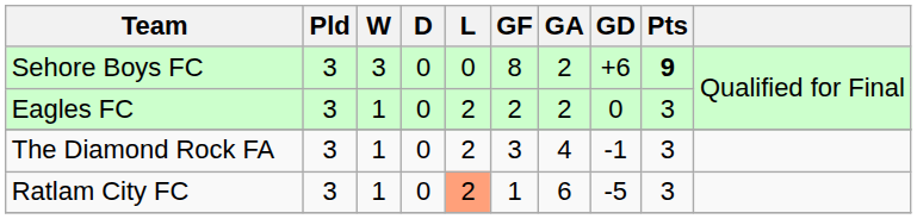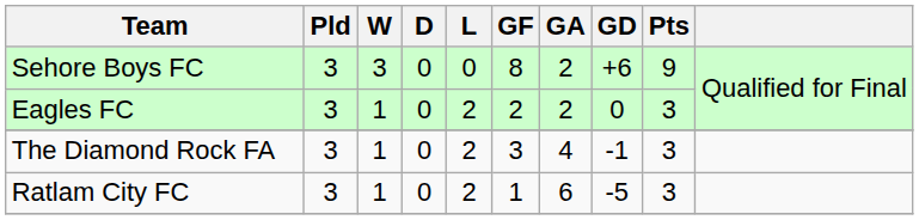Sehore Boys FC | Pts: bold -> normal
Ratlam City FC | L: lightsalmon background -> no background
